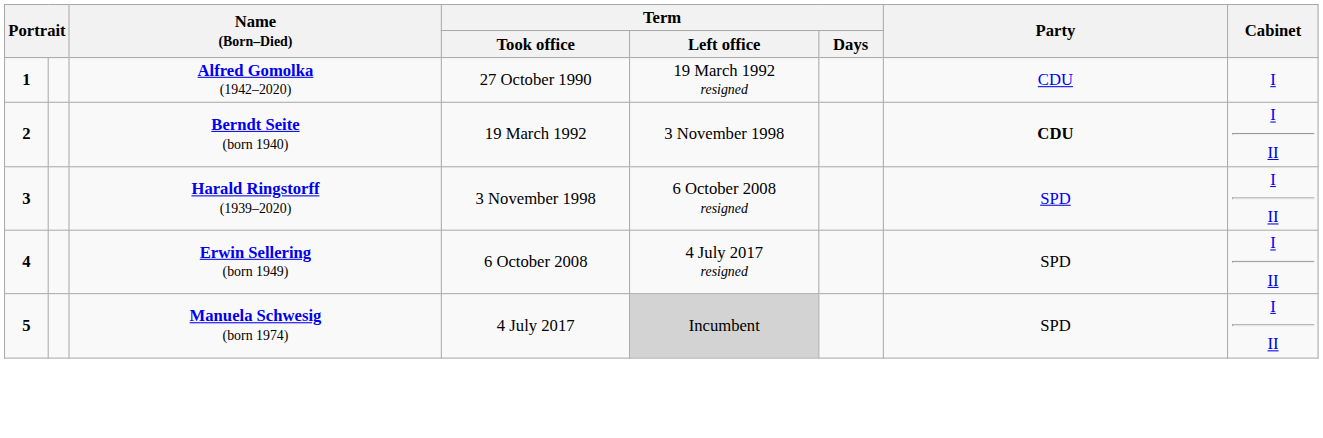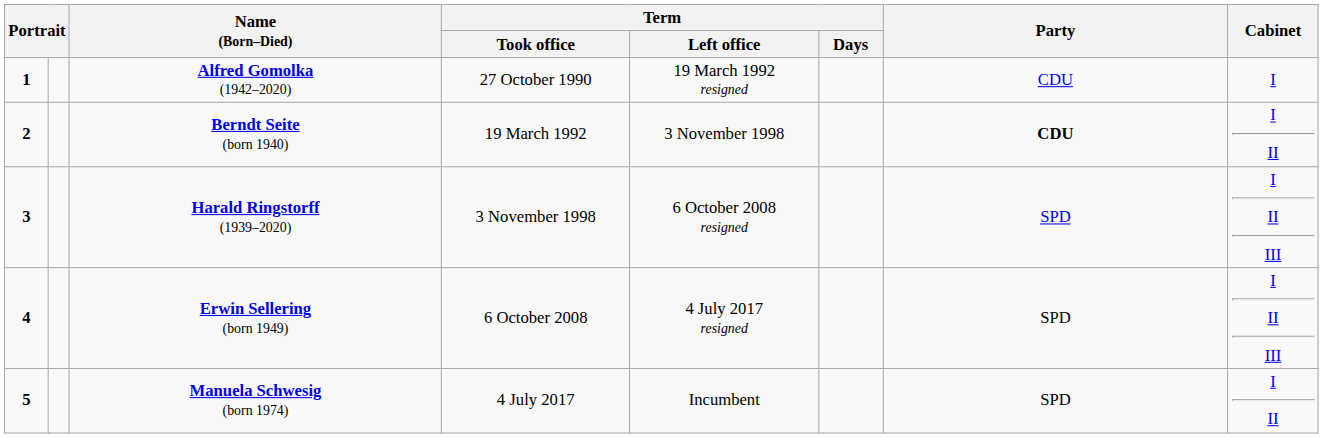Harald Ringstorff (1939–2020) | Cabinet: I II -> I II III
Erwin Sellering (born 1949) | Cabinet: I II -> I II III
Manuela Schwesig (born 1974) | Term / Left office: lightgrey background -> no background
